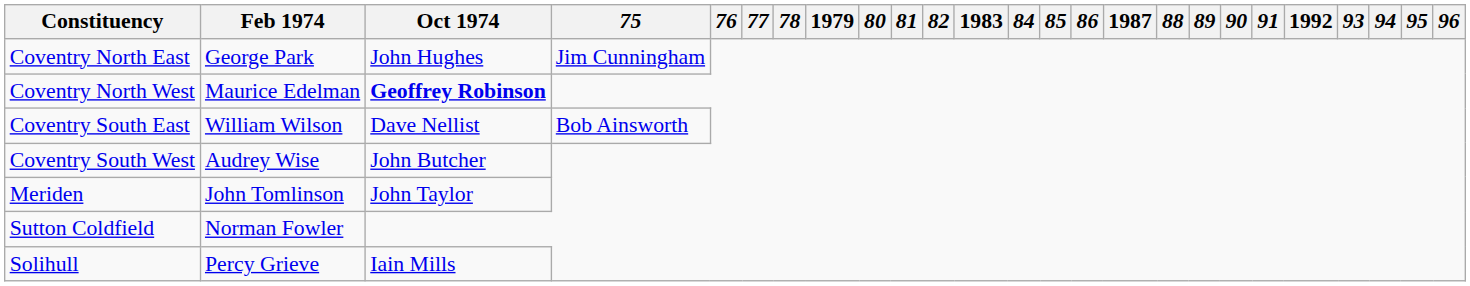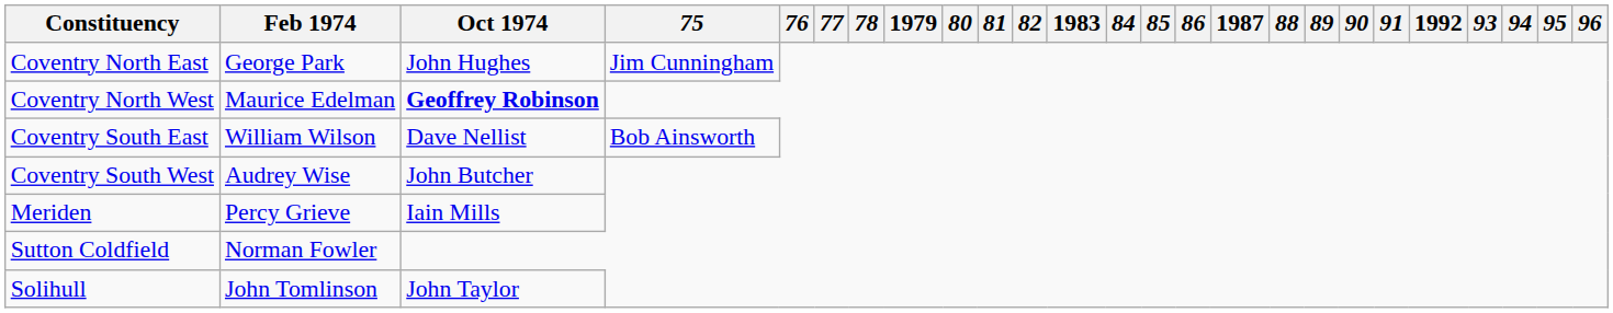Meriden | Feb 1974: John Tomlinson -> Percy Grieve
Meriden | Oct 1974: John Taylor -> Iain Mills
Solihull | Feb 1974: Percy Grieve -> John Tomlinson
Solihull | Oct 1974: Iain Mills -> John Taylor
